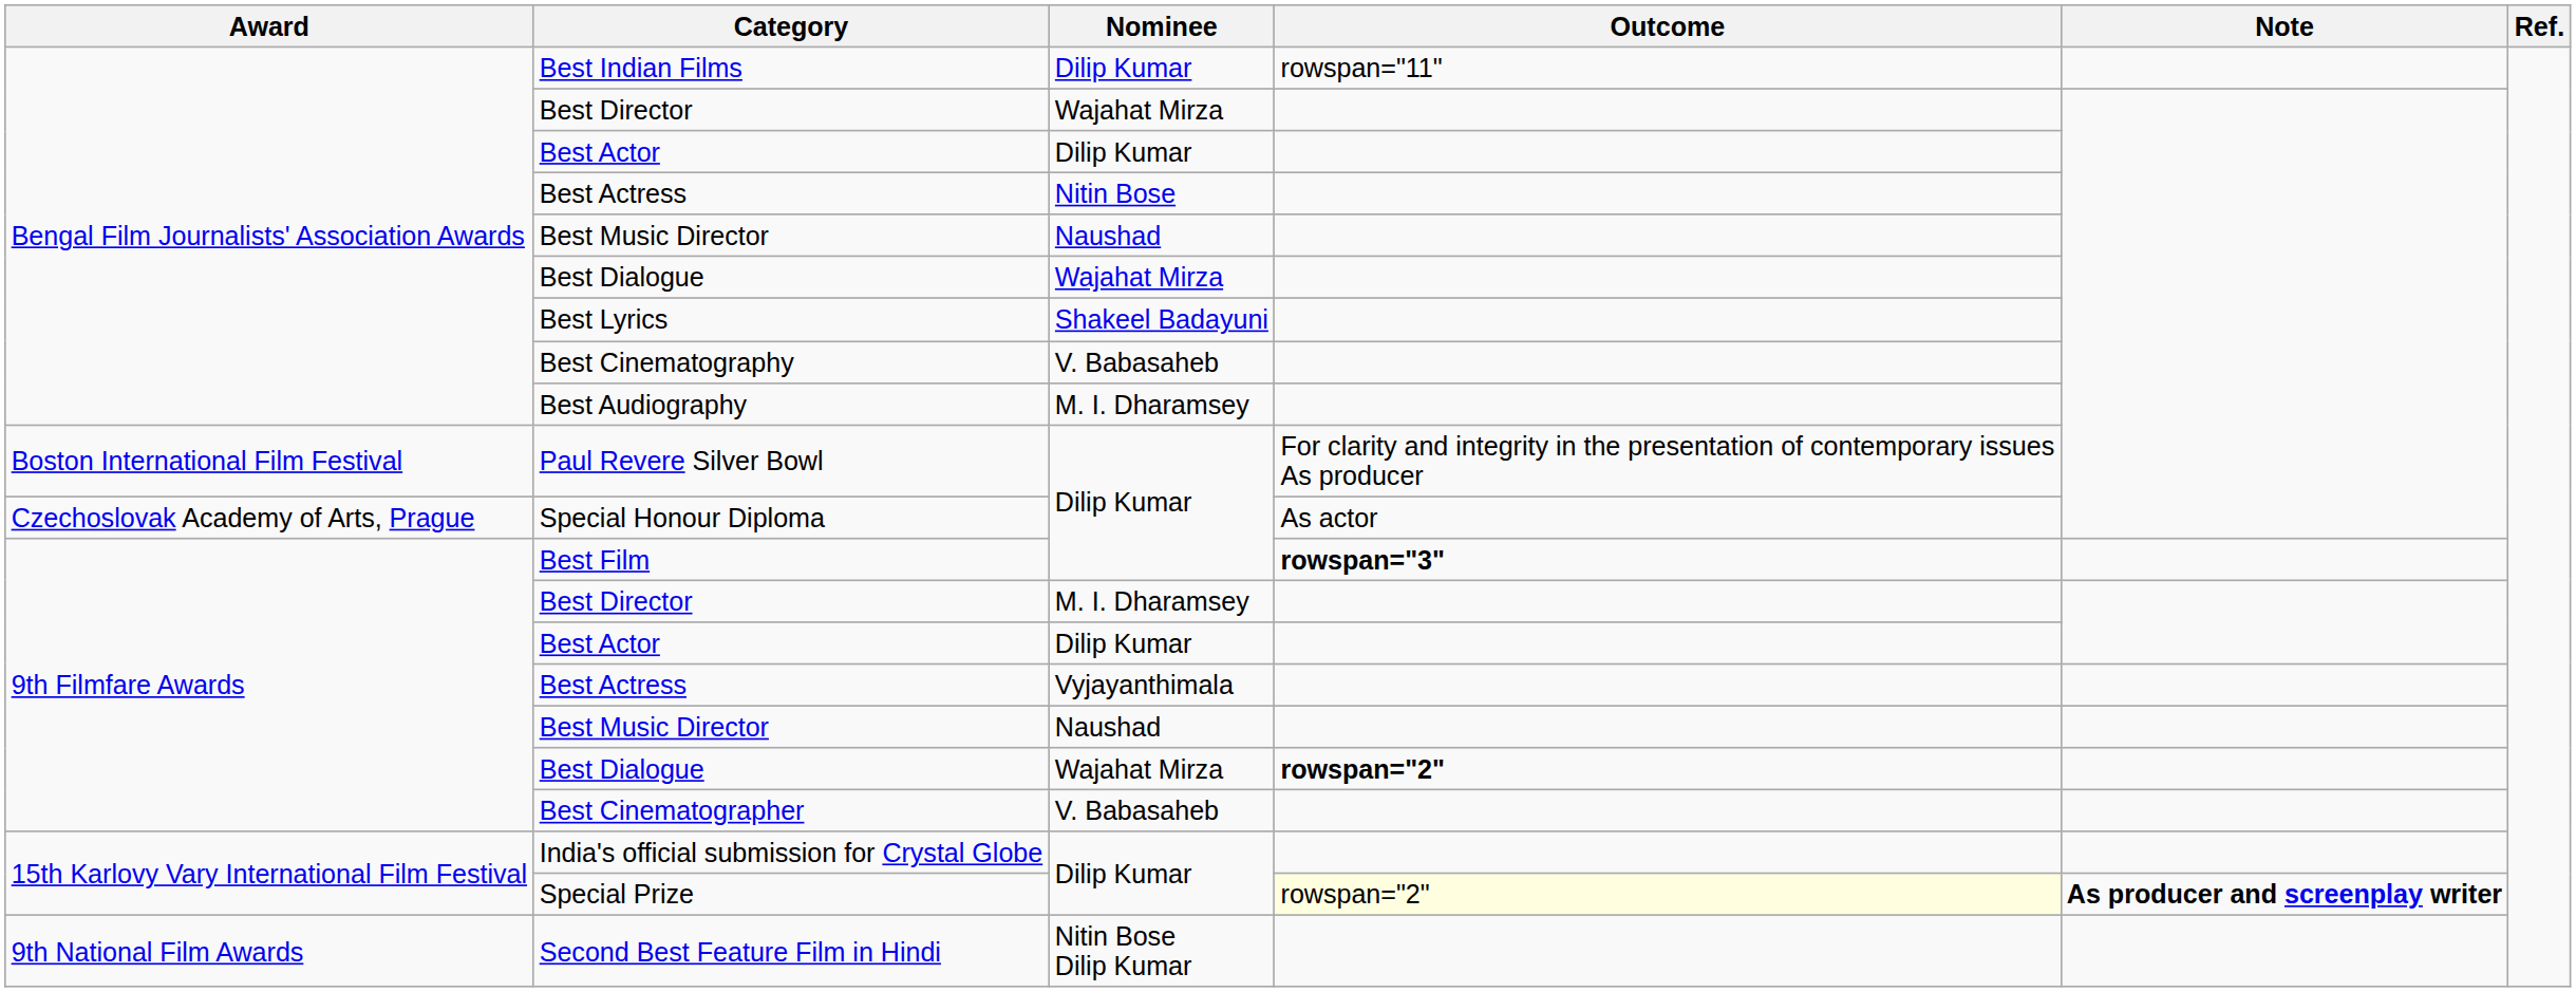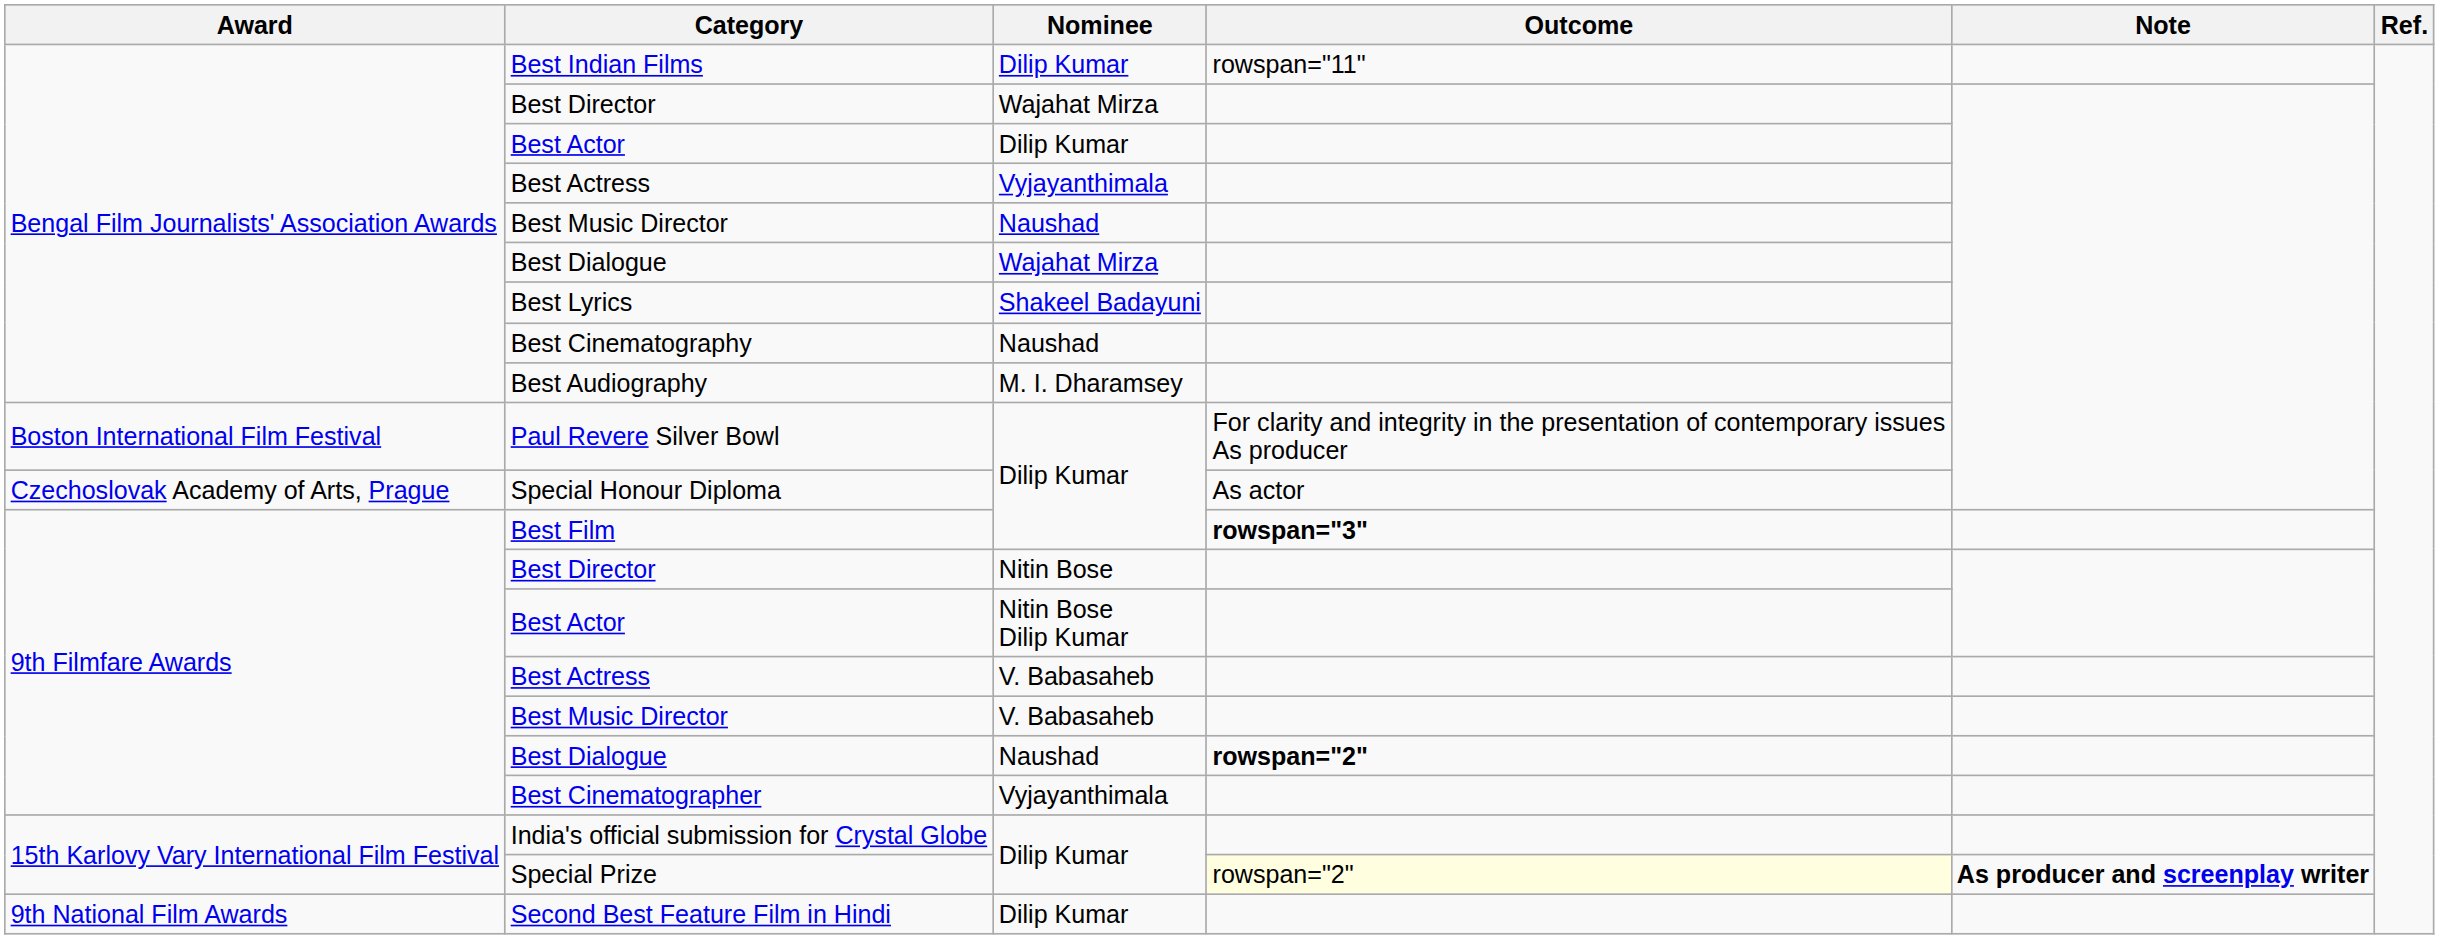Bengal Film Journalists' Association Awards / Best Actress | Nominee: Nitin Bose -> Vyjayanthimala
Best Cinematography | Nominee: V. Babasaheb -> Naushad
9th Filmfare Awards / Best Director | Nominee: M. I. Dharamsey -> Nitin Bose
9th Filmfare Awards / Best Actor | Nominee: Dilip Kumar -> Nitin Bose Dilip Kumar
9th Filmfare Awards / Best Actress | Nominee: Vyjayanthimala -> V. Babasaheb
9th Filmfare Awards / Best Music Director | Nominee: Naushad -> V. Babasaheb
9th Filmfare Awards / Best Dialogue | Nominee: Wajahat Mirza -> Naushad
Best Cinematographer | Nominee: V. Babasaheb -> Vyjayanthimala
Second Best Feature Film in Hindi | Nominee: Nitin Bose Dilip Kumar -> Dilip Kumar
